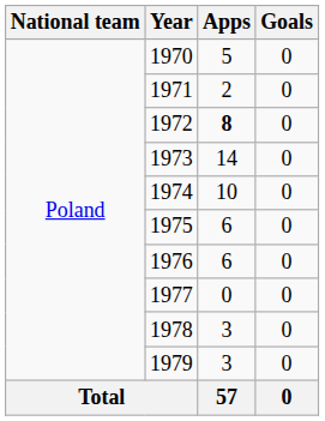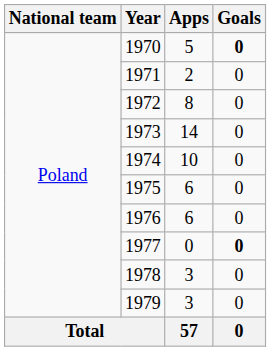1970 | Goals: normal -> bold
1972 | Apps: bold -> normal
1977 | Goals: normal -> bold
